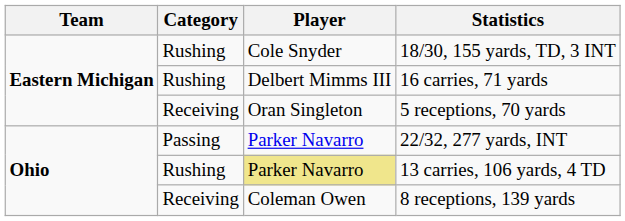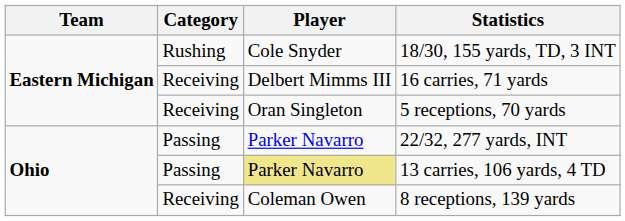16 carries, 71 yards | Category: Rushing -> Receiving
13 carries, 106 yards, 4 TD | Category: Rushing -> Passing
